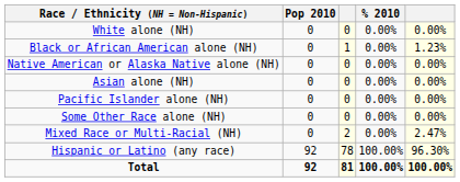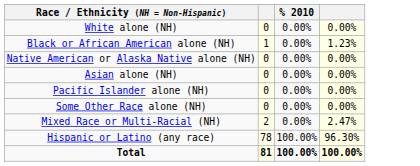- column: Pop 2010 | 0 | 0 | 0 | 0 | 0 | 0 | 0 | 92 | 92
